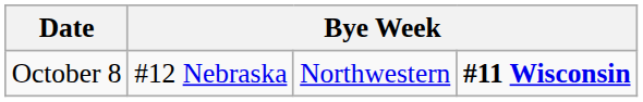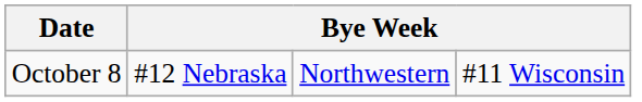October 8 | column 4: bold -> normal
